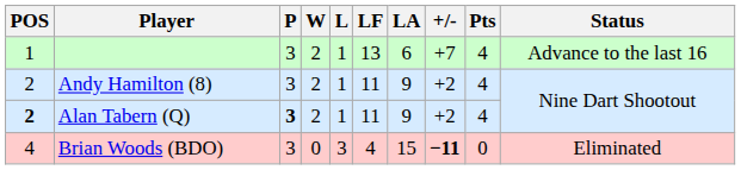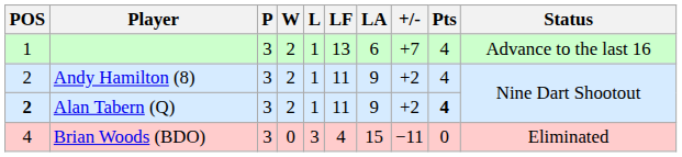Alan Tabern (Q) | P: bold -> normal
Alan Tabern (Q) | Pts: normal -> bold
Brian Woods (BDO) | +/-: bold -> normal
